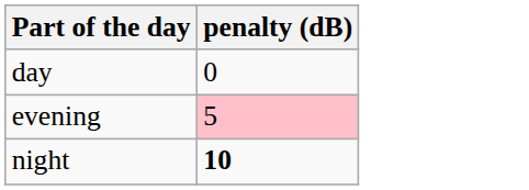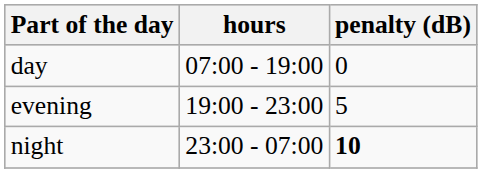+ column: hours | 07:00 - 19:00 | 19:00 - 23:00 | 23:00 - 07:00
evening | penalty (dB): pink background -> no background
